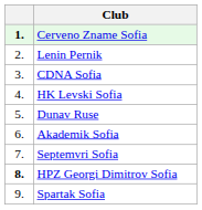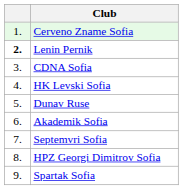Cerveno Zname Sofia | column 1: bold -> normal
Lenin Pernik | column 1: normal -> bold
HPZ Georgi Dimitrov Sofia | column 1: bold -> normal
